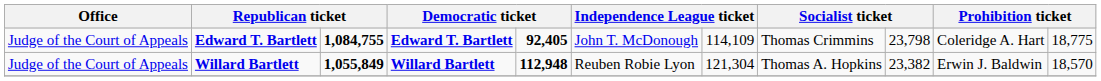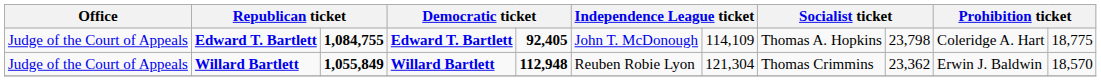row 2 | column 8: Thomas Crimmins -> Thomas A. Hopkins
row 3 | column 8: Thomas A. Hopkins -> Thomas Crimmins
row 3 | column 9: 23,382 -> 23,362
